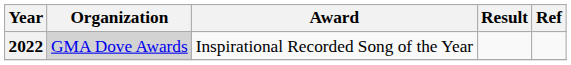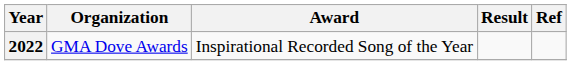2022 | Organization: lightgrey background -> no background
